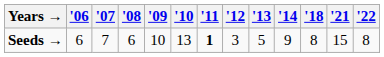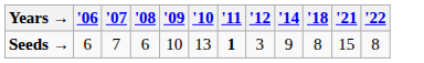- column: '13 | 5
